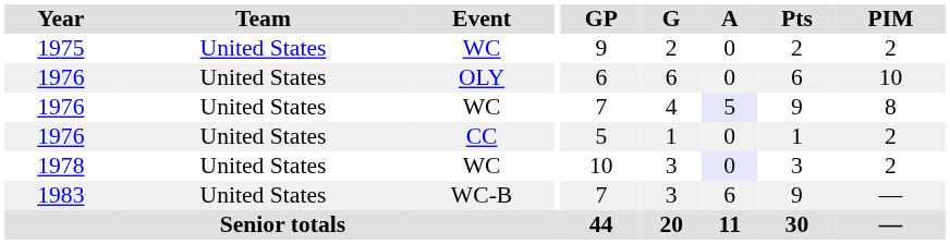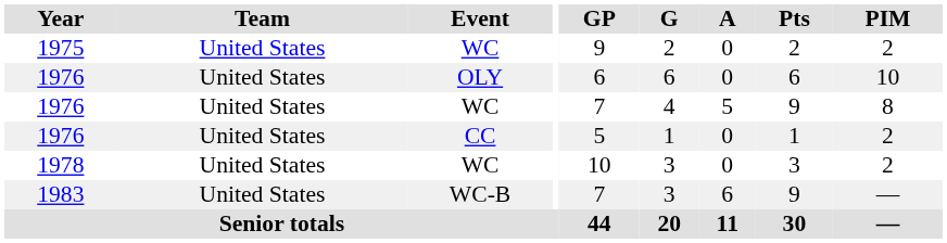1976 / WC | A: lavender background -> no background
1978 | A: lavender background -> no background
